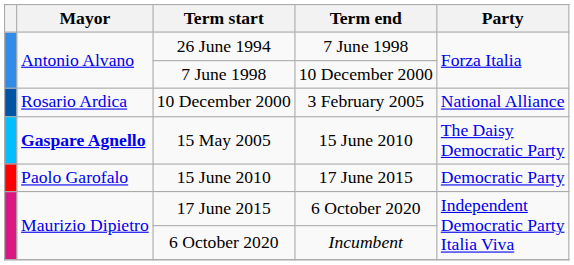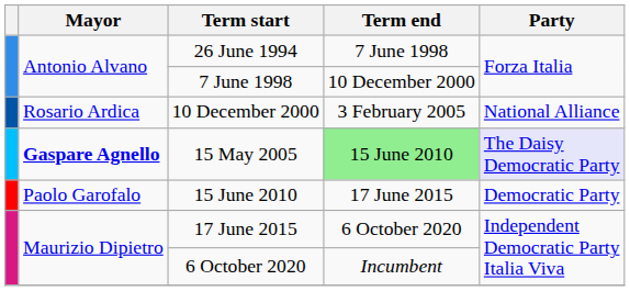15 May 2005 | Term end: no background -> lightgreen background
15 May 2005 | Party: no background -> lavender background
